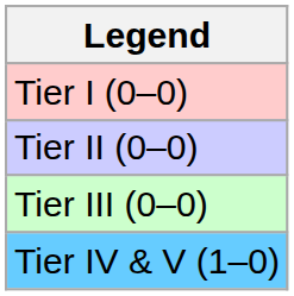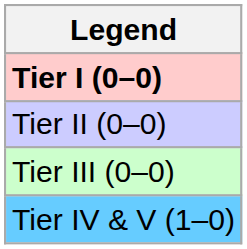row 2 | column 1: normal -> bold
